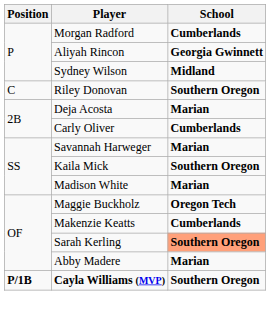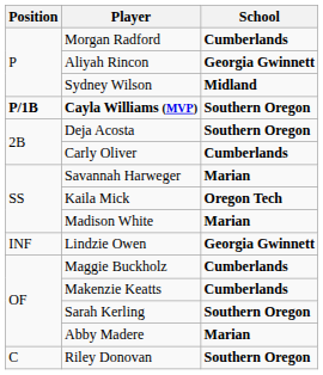rows swapped: Cayla Williams (MVP) <-> Riley Donovan
Deja Acosta | School: Marian -> Southern Oregon
Kaila Mick | School: Southern Oregon -> Oregon Tech
+ row: INF | Lindzie Owen | Georgia Gwinnett
Maggie Buckholz | School: Oregon Tech -> Cumberlands
Sarah Kerling | School: lightsalmon background -> no background
